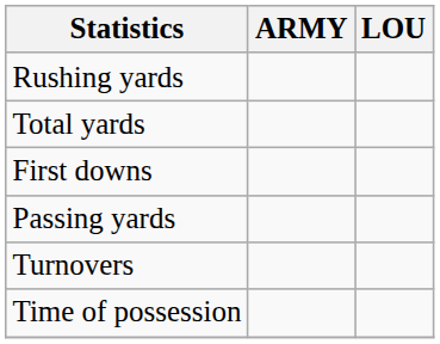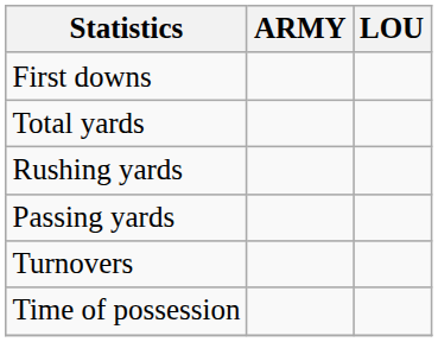rows swapped: First downs <-> Rushing yards
